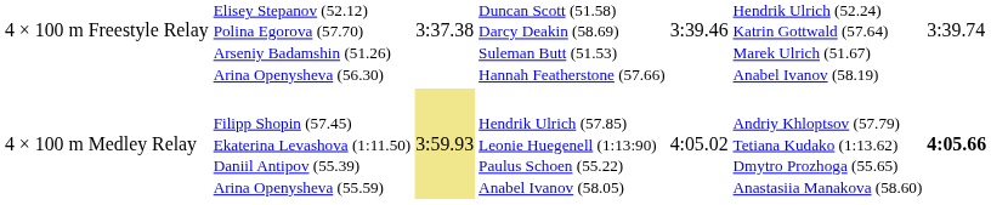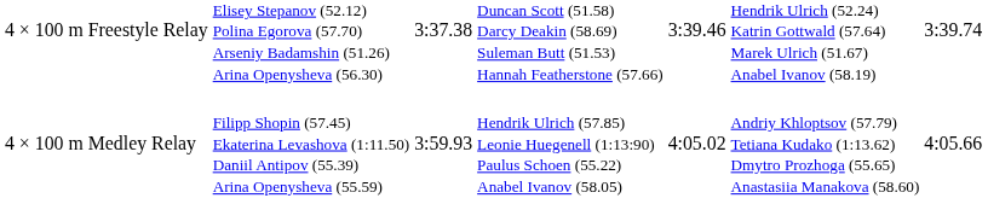4 × 100 m Medley Relay | column 3: khaki background -> no background
4 × 100 m Medley Relay | column 7: bold -> normal
